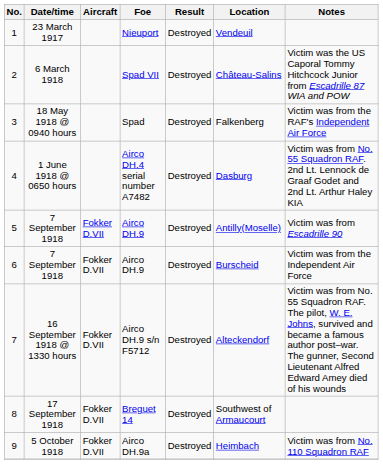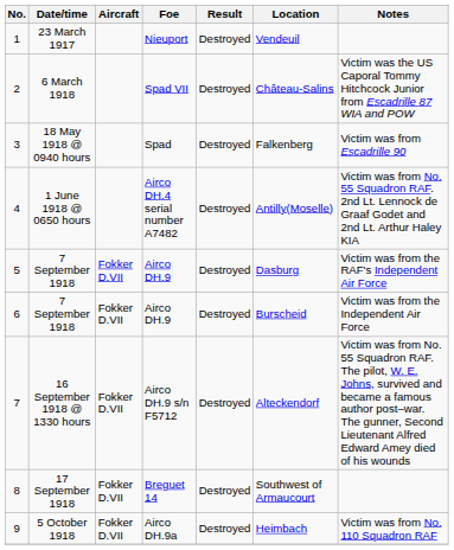3 | Notes: Victim was from the RAF's Independent Air Force -> Victim was from Escadrille 90
4 | Location: Dasburg -> Antilly(Moselle)
5 | Location: Antilly(Moselle) -> Dasburg
5 | Notes: Victim was from Escadrille 90 -> Victim was from the RAF's Independent Air Force
